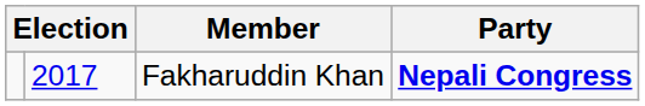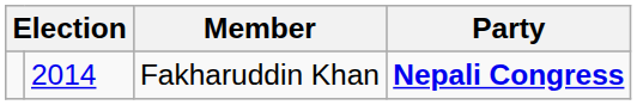Fakharuddin Khan | column 2: 2017 -> 2014
